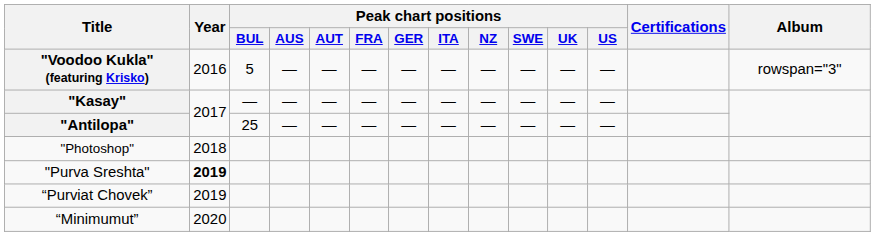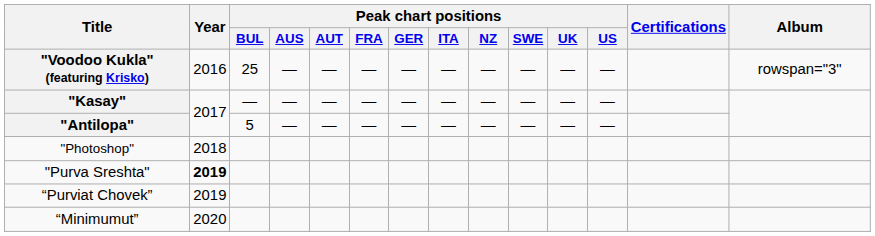"Voodoo Kukla" (featuring Krisko) | Peak chart positions / BUL: 5 -> 25
"Antilopa" | Peak chart positions / BUL: 25 -> 5
